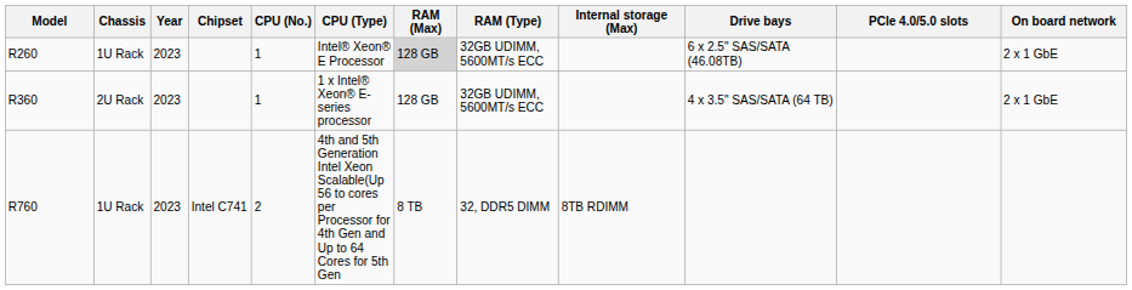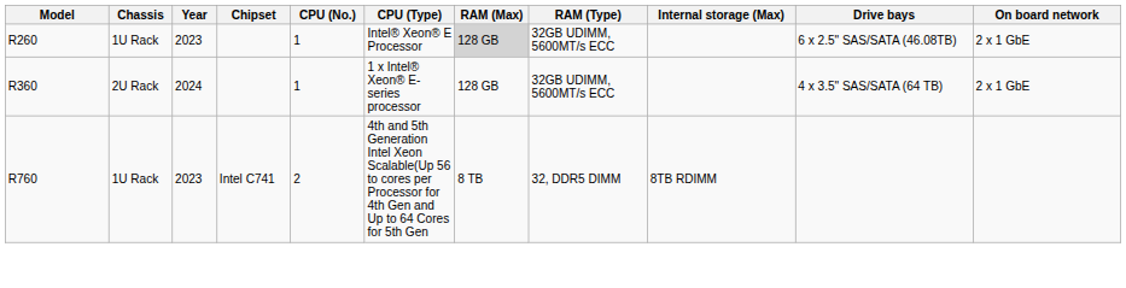- column: PCIe 4.0/5.0 slots
R360 | Year: 2023 -> 2024
